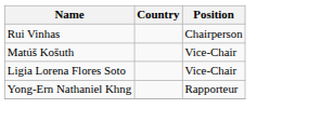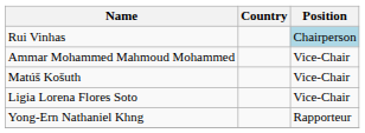Rui Vinhas | Position: no background -> lightblue background
+ row: Ammar Mohammed Mahmoud Mohammed | Vice-Chair
